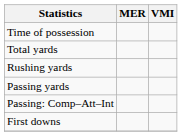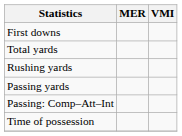rows swapped: First downs <-> Time of possession
